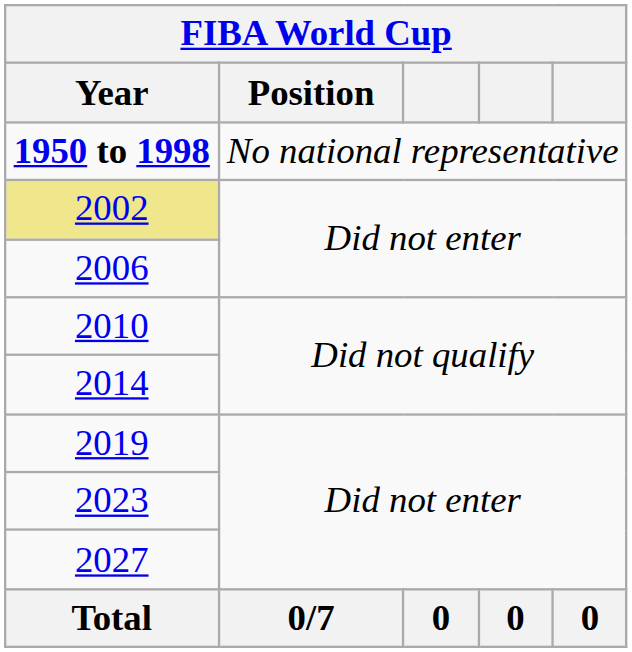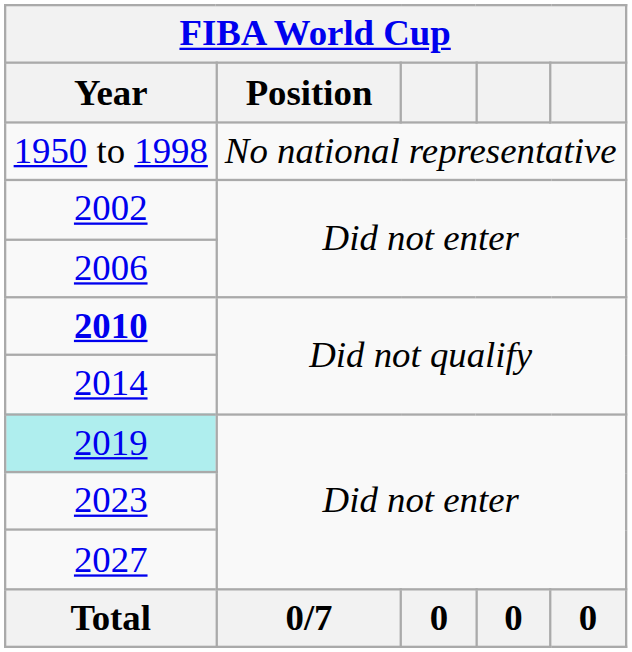1950 to 1998 | Year: bold -> normal
2002 | Year: khaki background -> no background
2010 | Year: normal -> bold
2019 | Year: no background -> paleturquoise background
